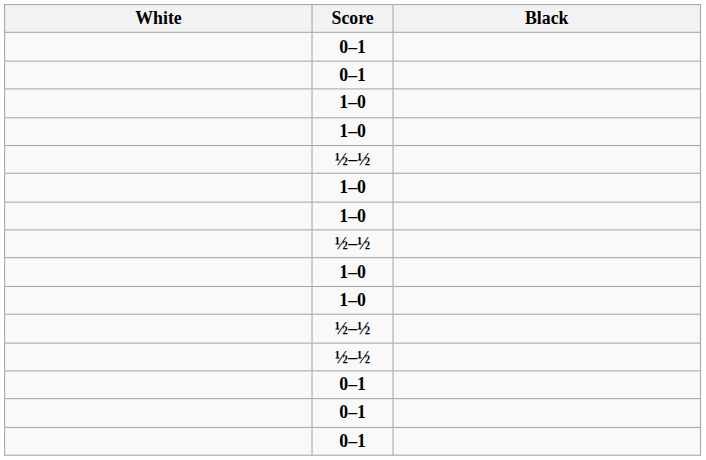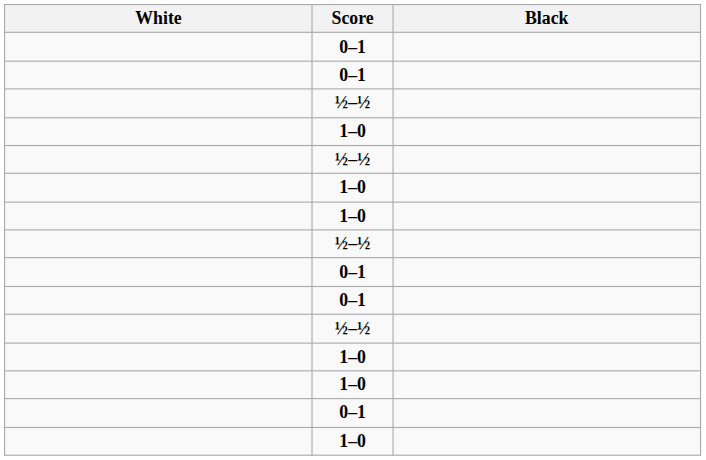row 4 | Score: 1–0 -> ½–½
row 10 | Score: 1–0 -> 0–1
row 11 | Score: 1–0 -> 0–1
row 13 | Score: ½–½ -> 1–0
row 14 | Score: 0–1 -> 1–0
row 16 | Score: 0–1 -> 1–0
